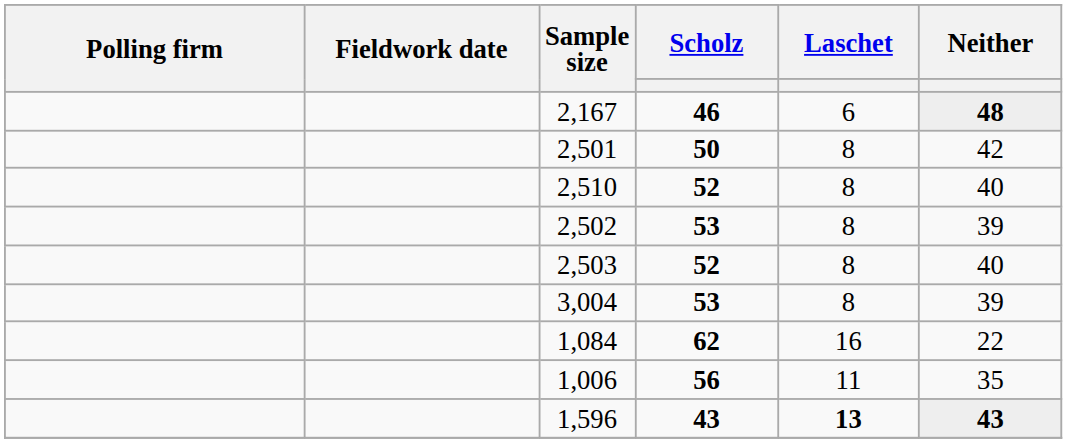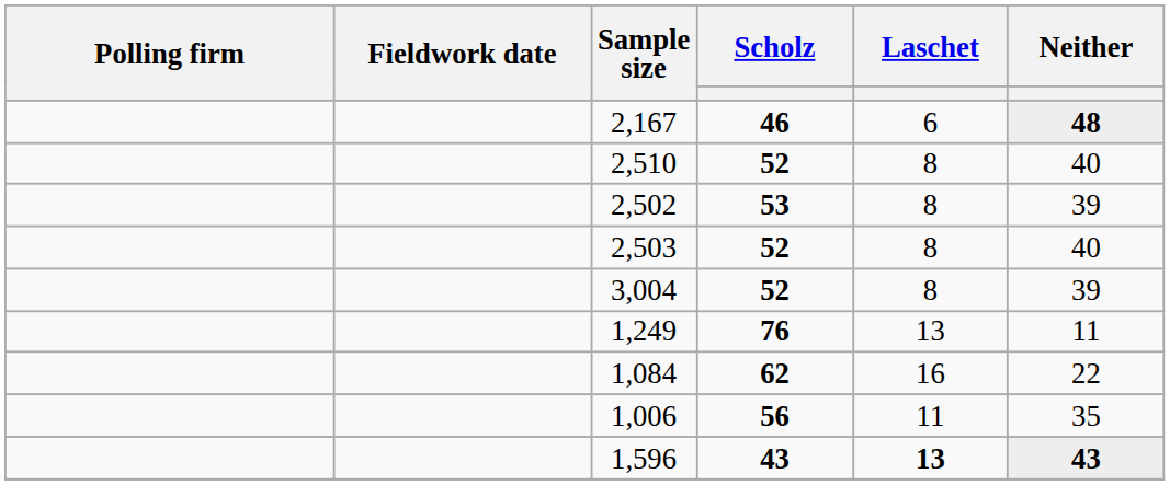- row: 2,501 | 50 | 8 | 42
3,004 | Scholz: 53 -> 52
+ row: 1,249 | 76 | 13 | 11
